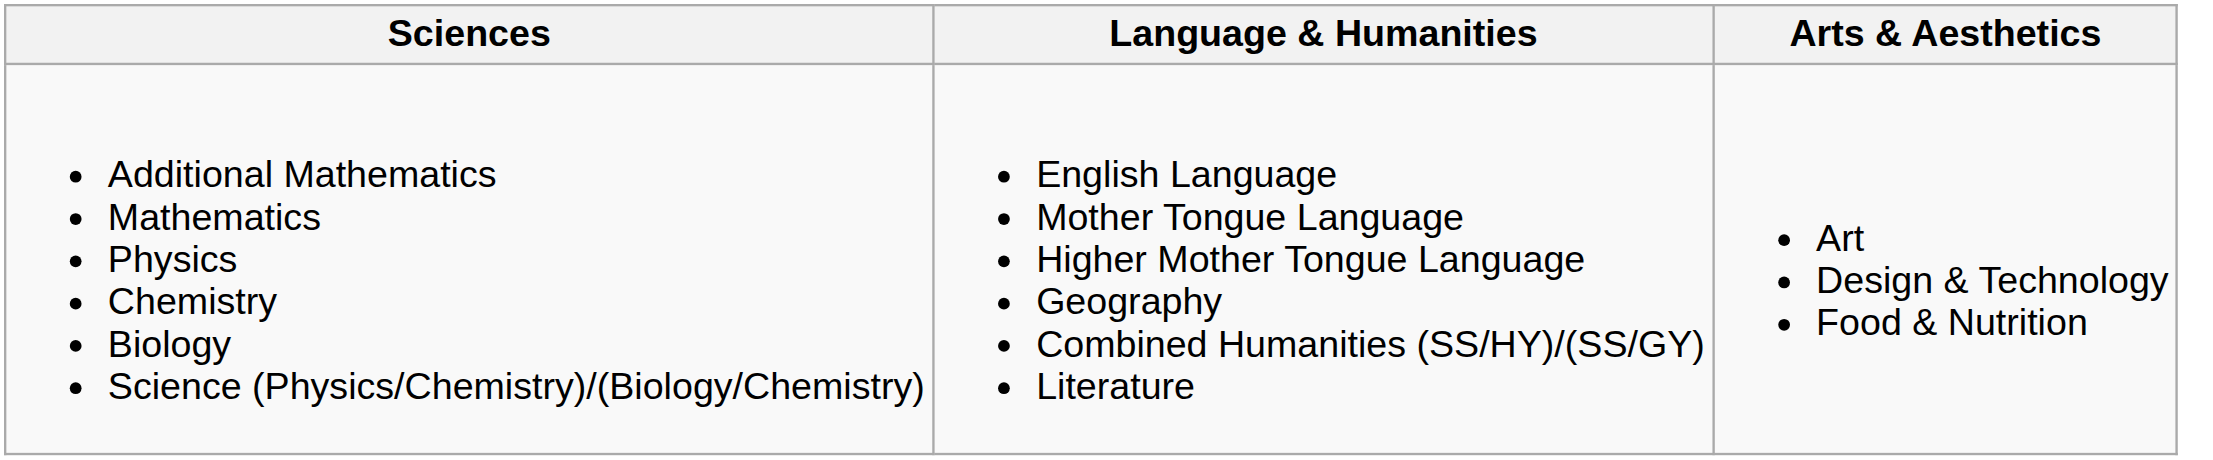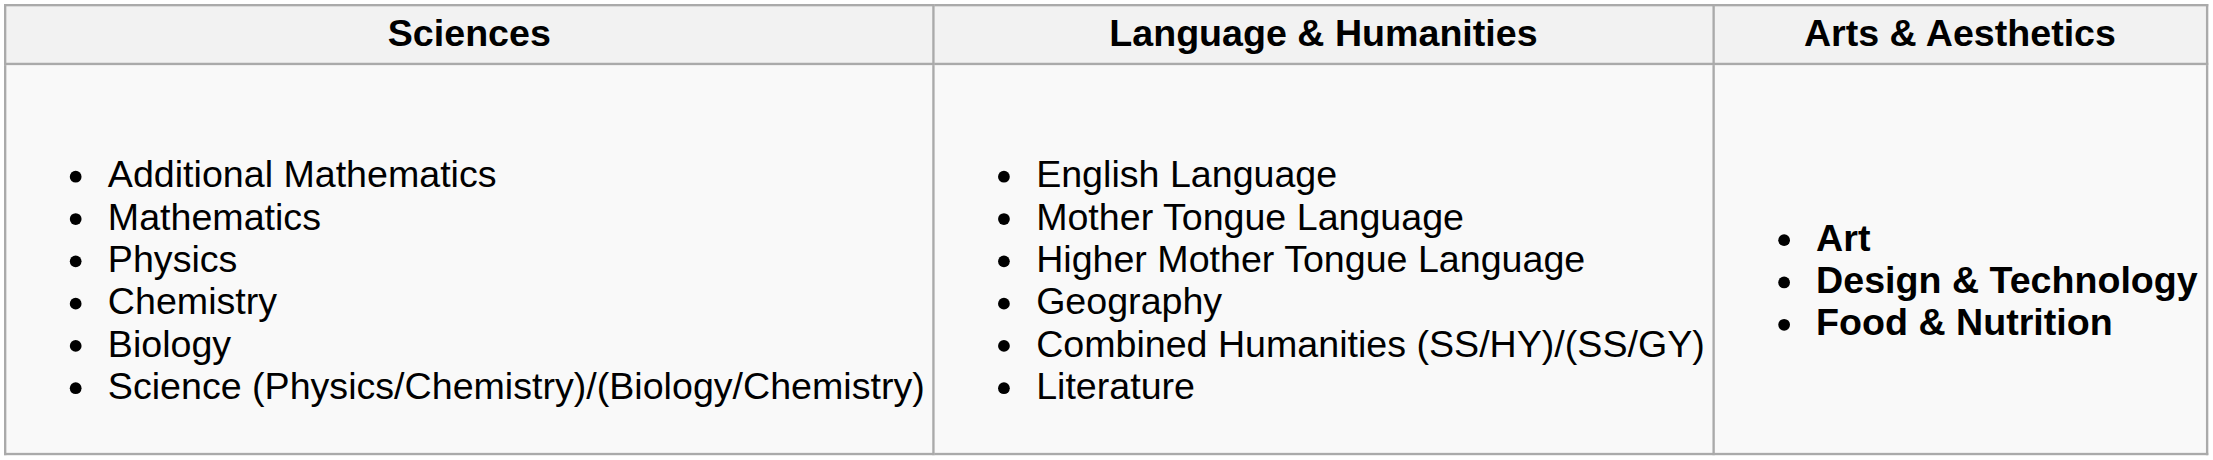row 2 | Arts & Aesthetics: normal -> bold
